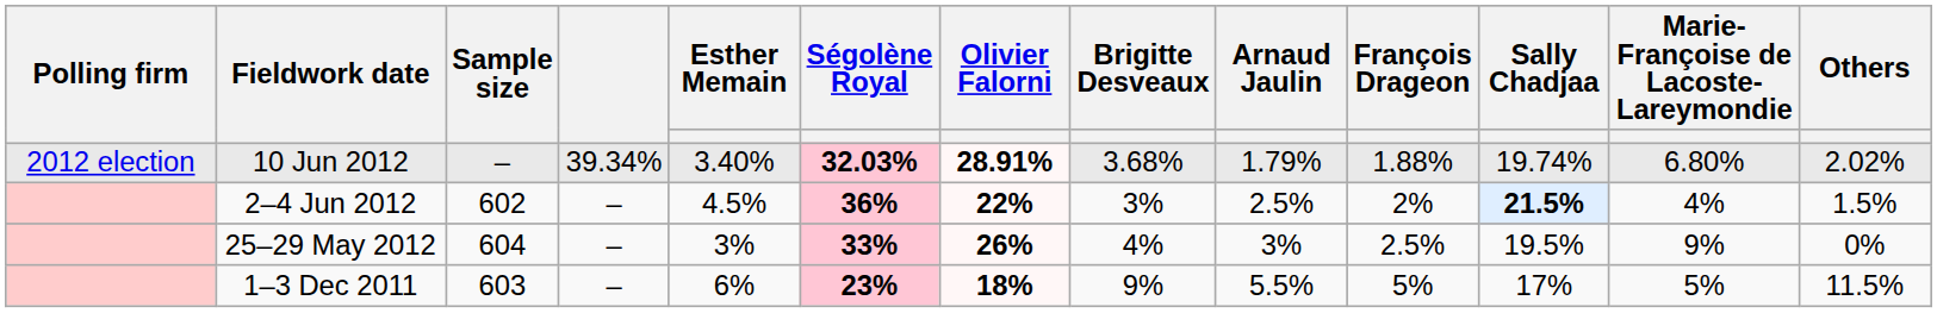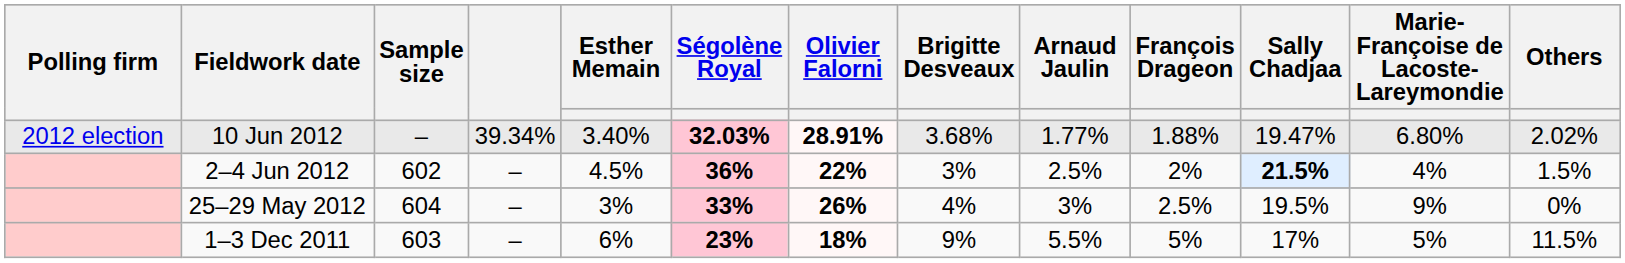10 Jun 2012 | Arnaud Jaulin: 1.79% -> 1.77%
10 Jun 2012 | Sally Chadjaa: 19.74% -> 19.47%
